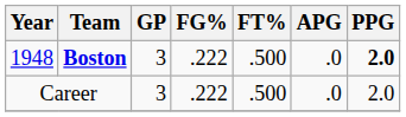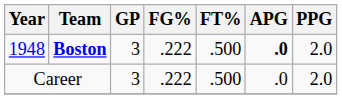1948 | APG: normal -> bold
1948 | PPG: bold -> normal
